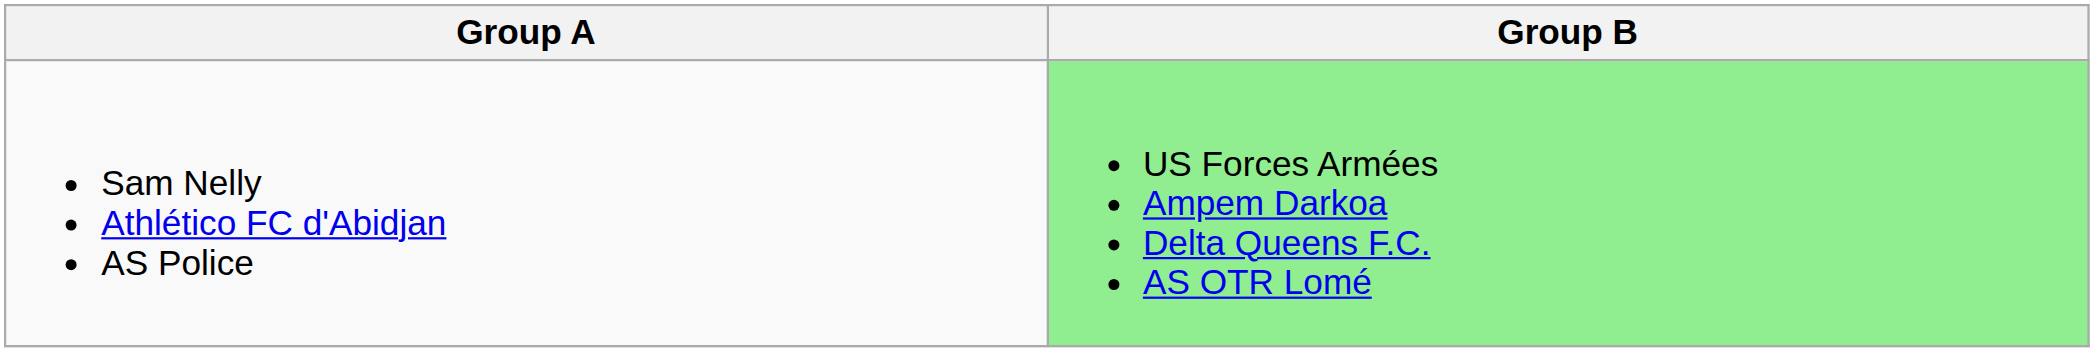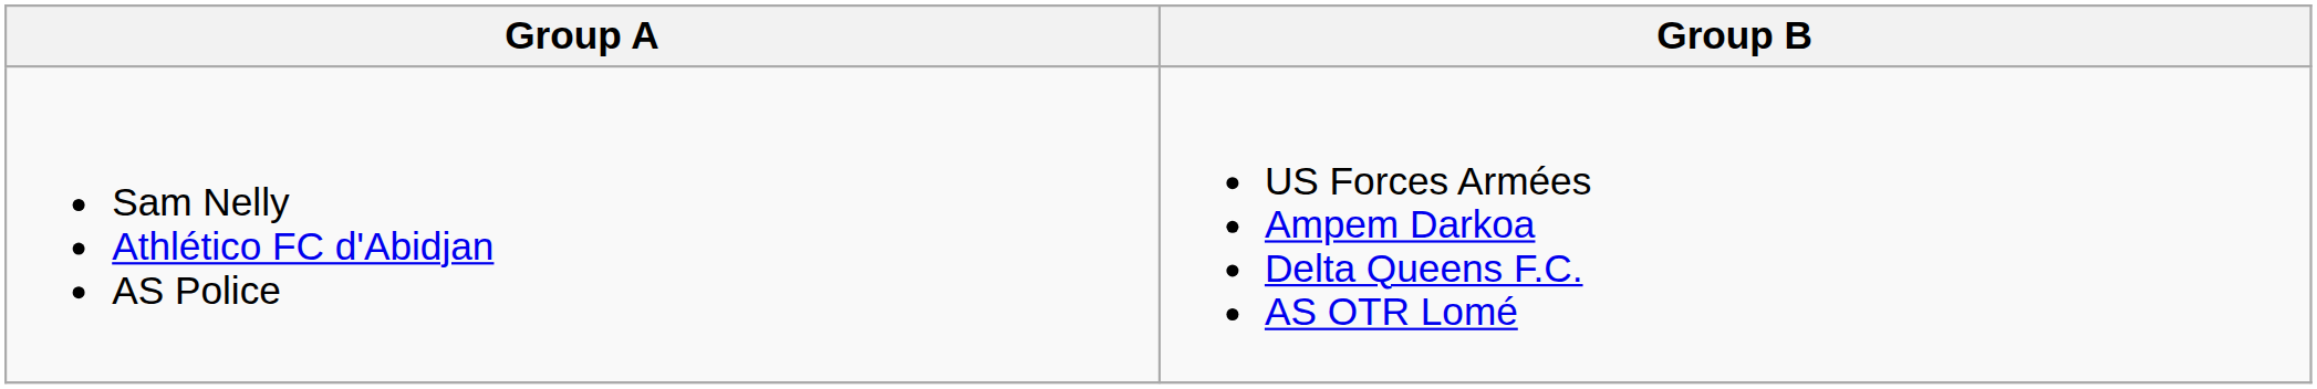Sam Nelly Athlético FC d'Abidjan AS Police | Group B: lightgreen background -> no background
